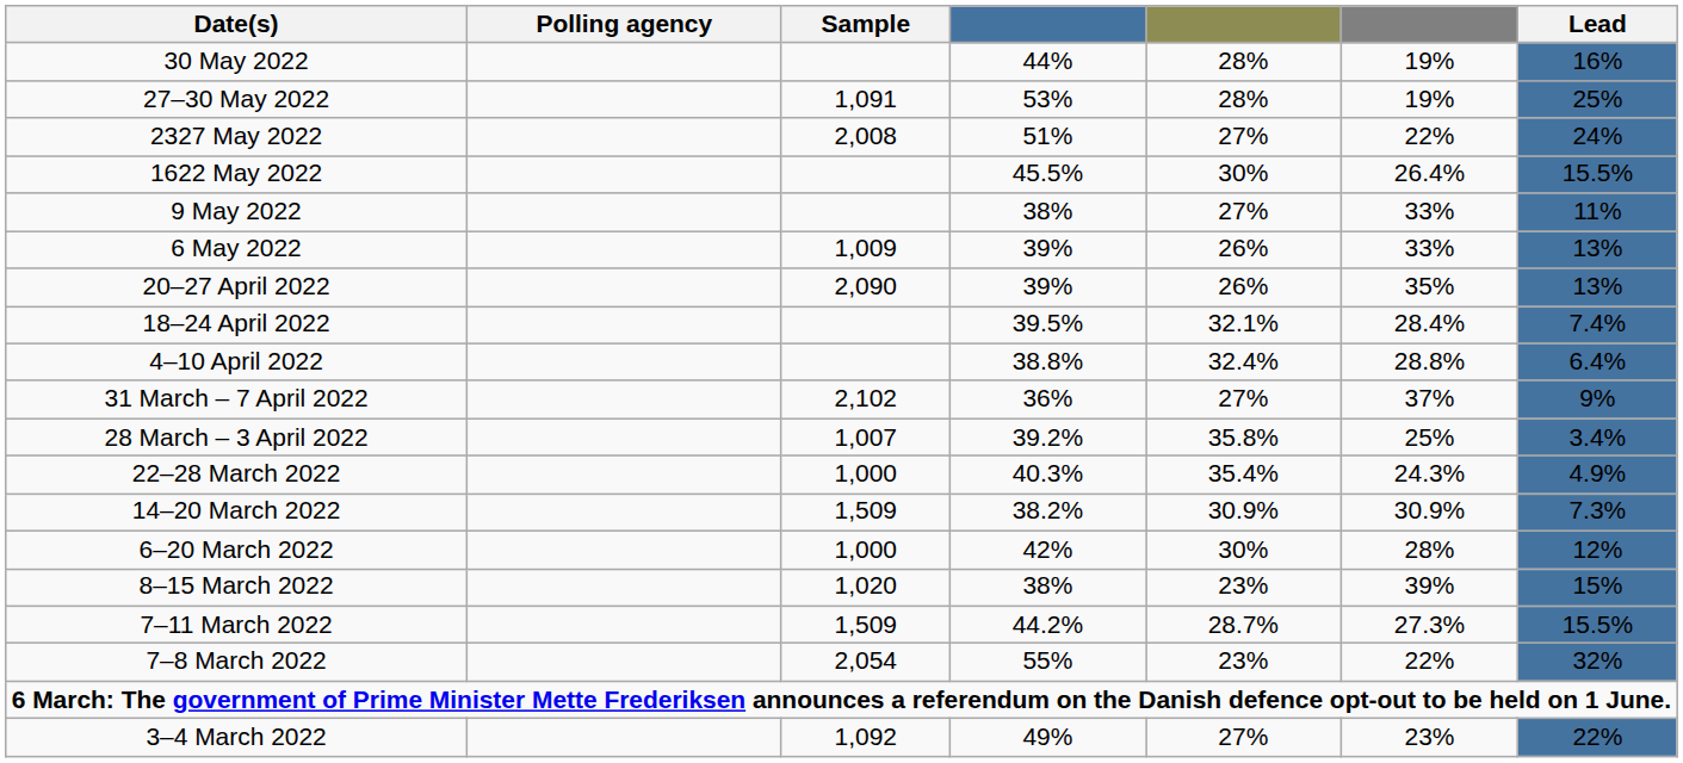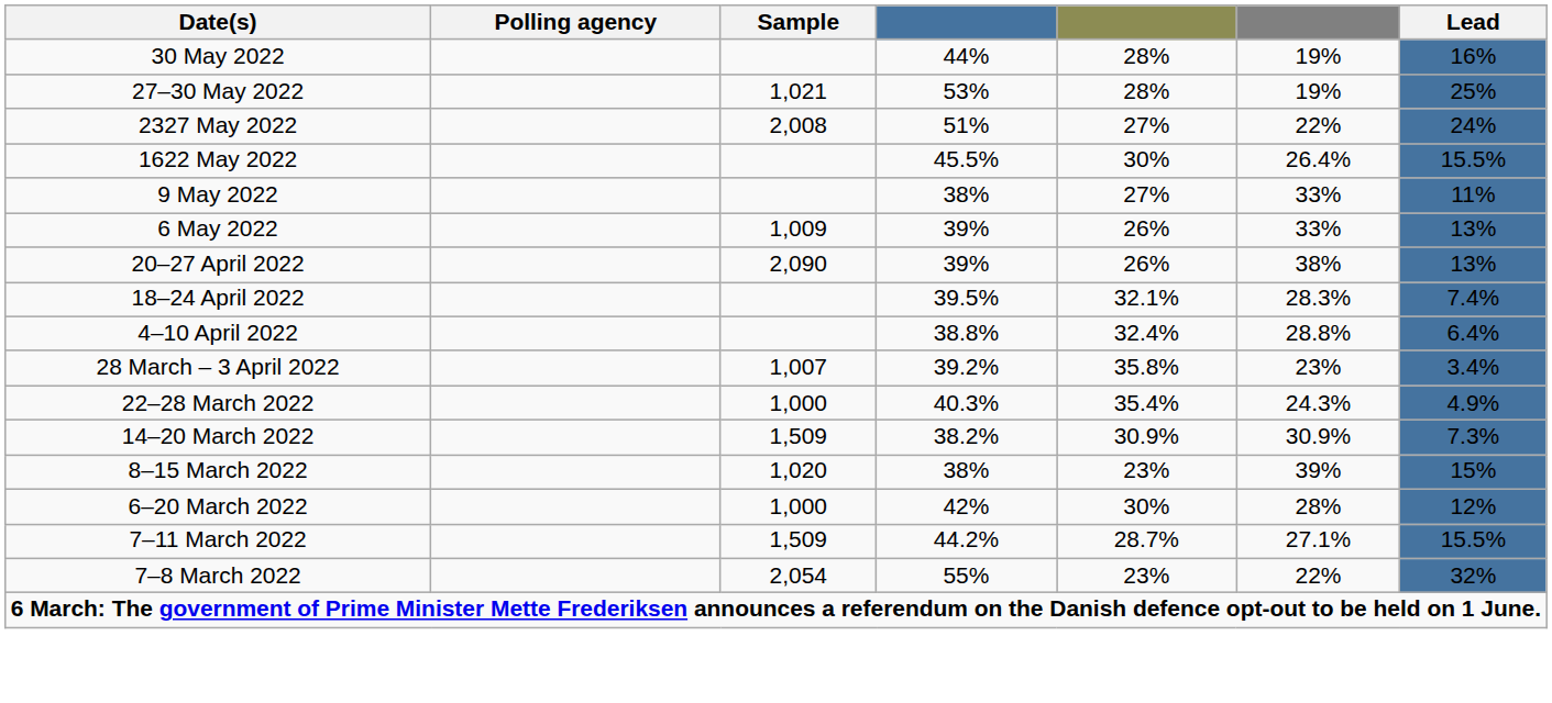27–30 May 2022 | Sample: 1,091 -> 1,021
20–27 April 2022 | column 6: 35% -> 38%
18–24 April 2022 | column 6: 28.4% -> 28.3%
- row: 31 March – 7 April 2022 | 2,102 | 36% | 27% | 37% | 9%
28 March – 3 April 2022 | column 6: 25% -> 23%
rows swapped: 6–20 March 2022 <-> 8–15 March 2022
7–11 March 2022 | column 6: 27.3% -> 27.1%
- row: 3–4 March 2022 | 1,092 | 49% | 27% | 23% | 22%
